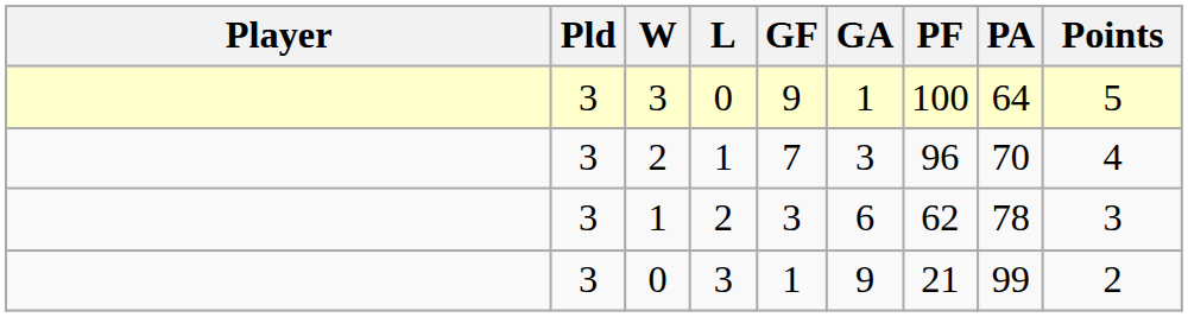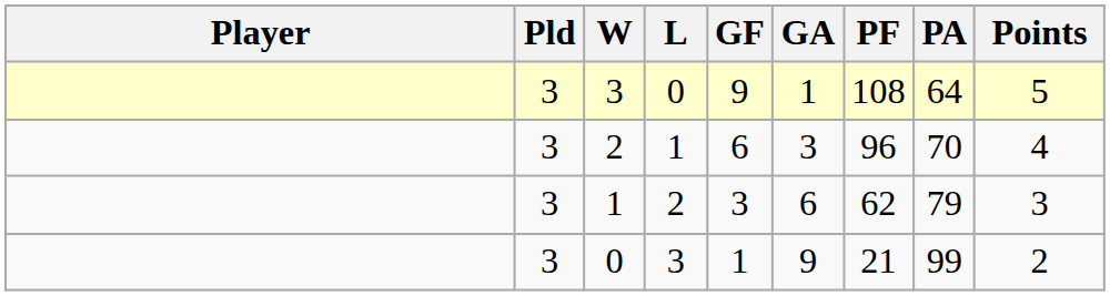row 2 | PF: 100 -> 108
row 3 | GF: 7 -> 6
row 4 | PA: 78 -> 79
